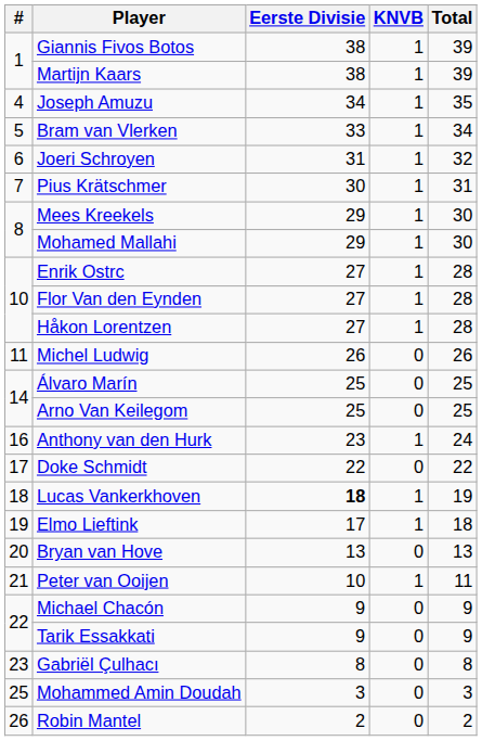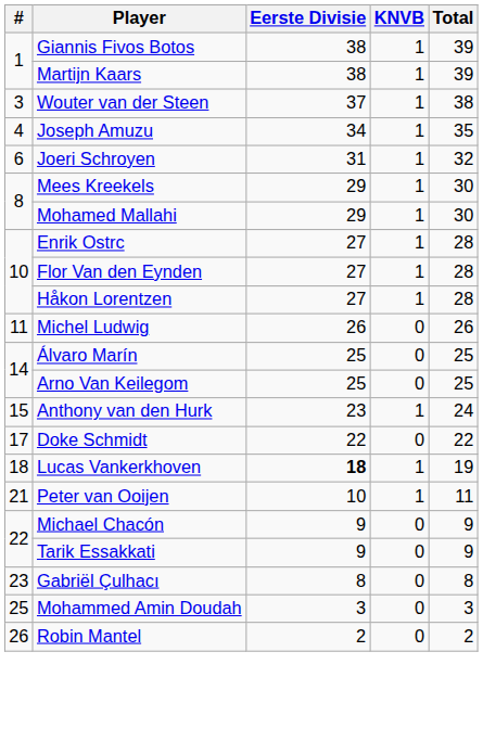+ row: 3 | Wouter van der Steen | 37 | 1 | 38
- row: 5 | Bram van Vlerken | 33 | 1 | 34
- row: 7 | Pius Krätschmer | 30 | 1 | 31
Anthony van den Hurk | #: 16 -> 15
- row: 19 | Elmo Lieftink | 17 | 1 | 18
- row: 20 | Bryan van Hove | 13 | 0 | 13
